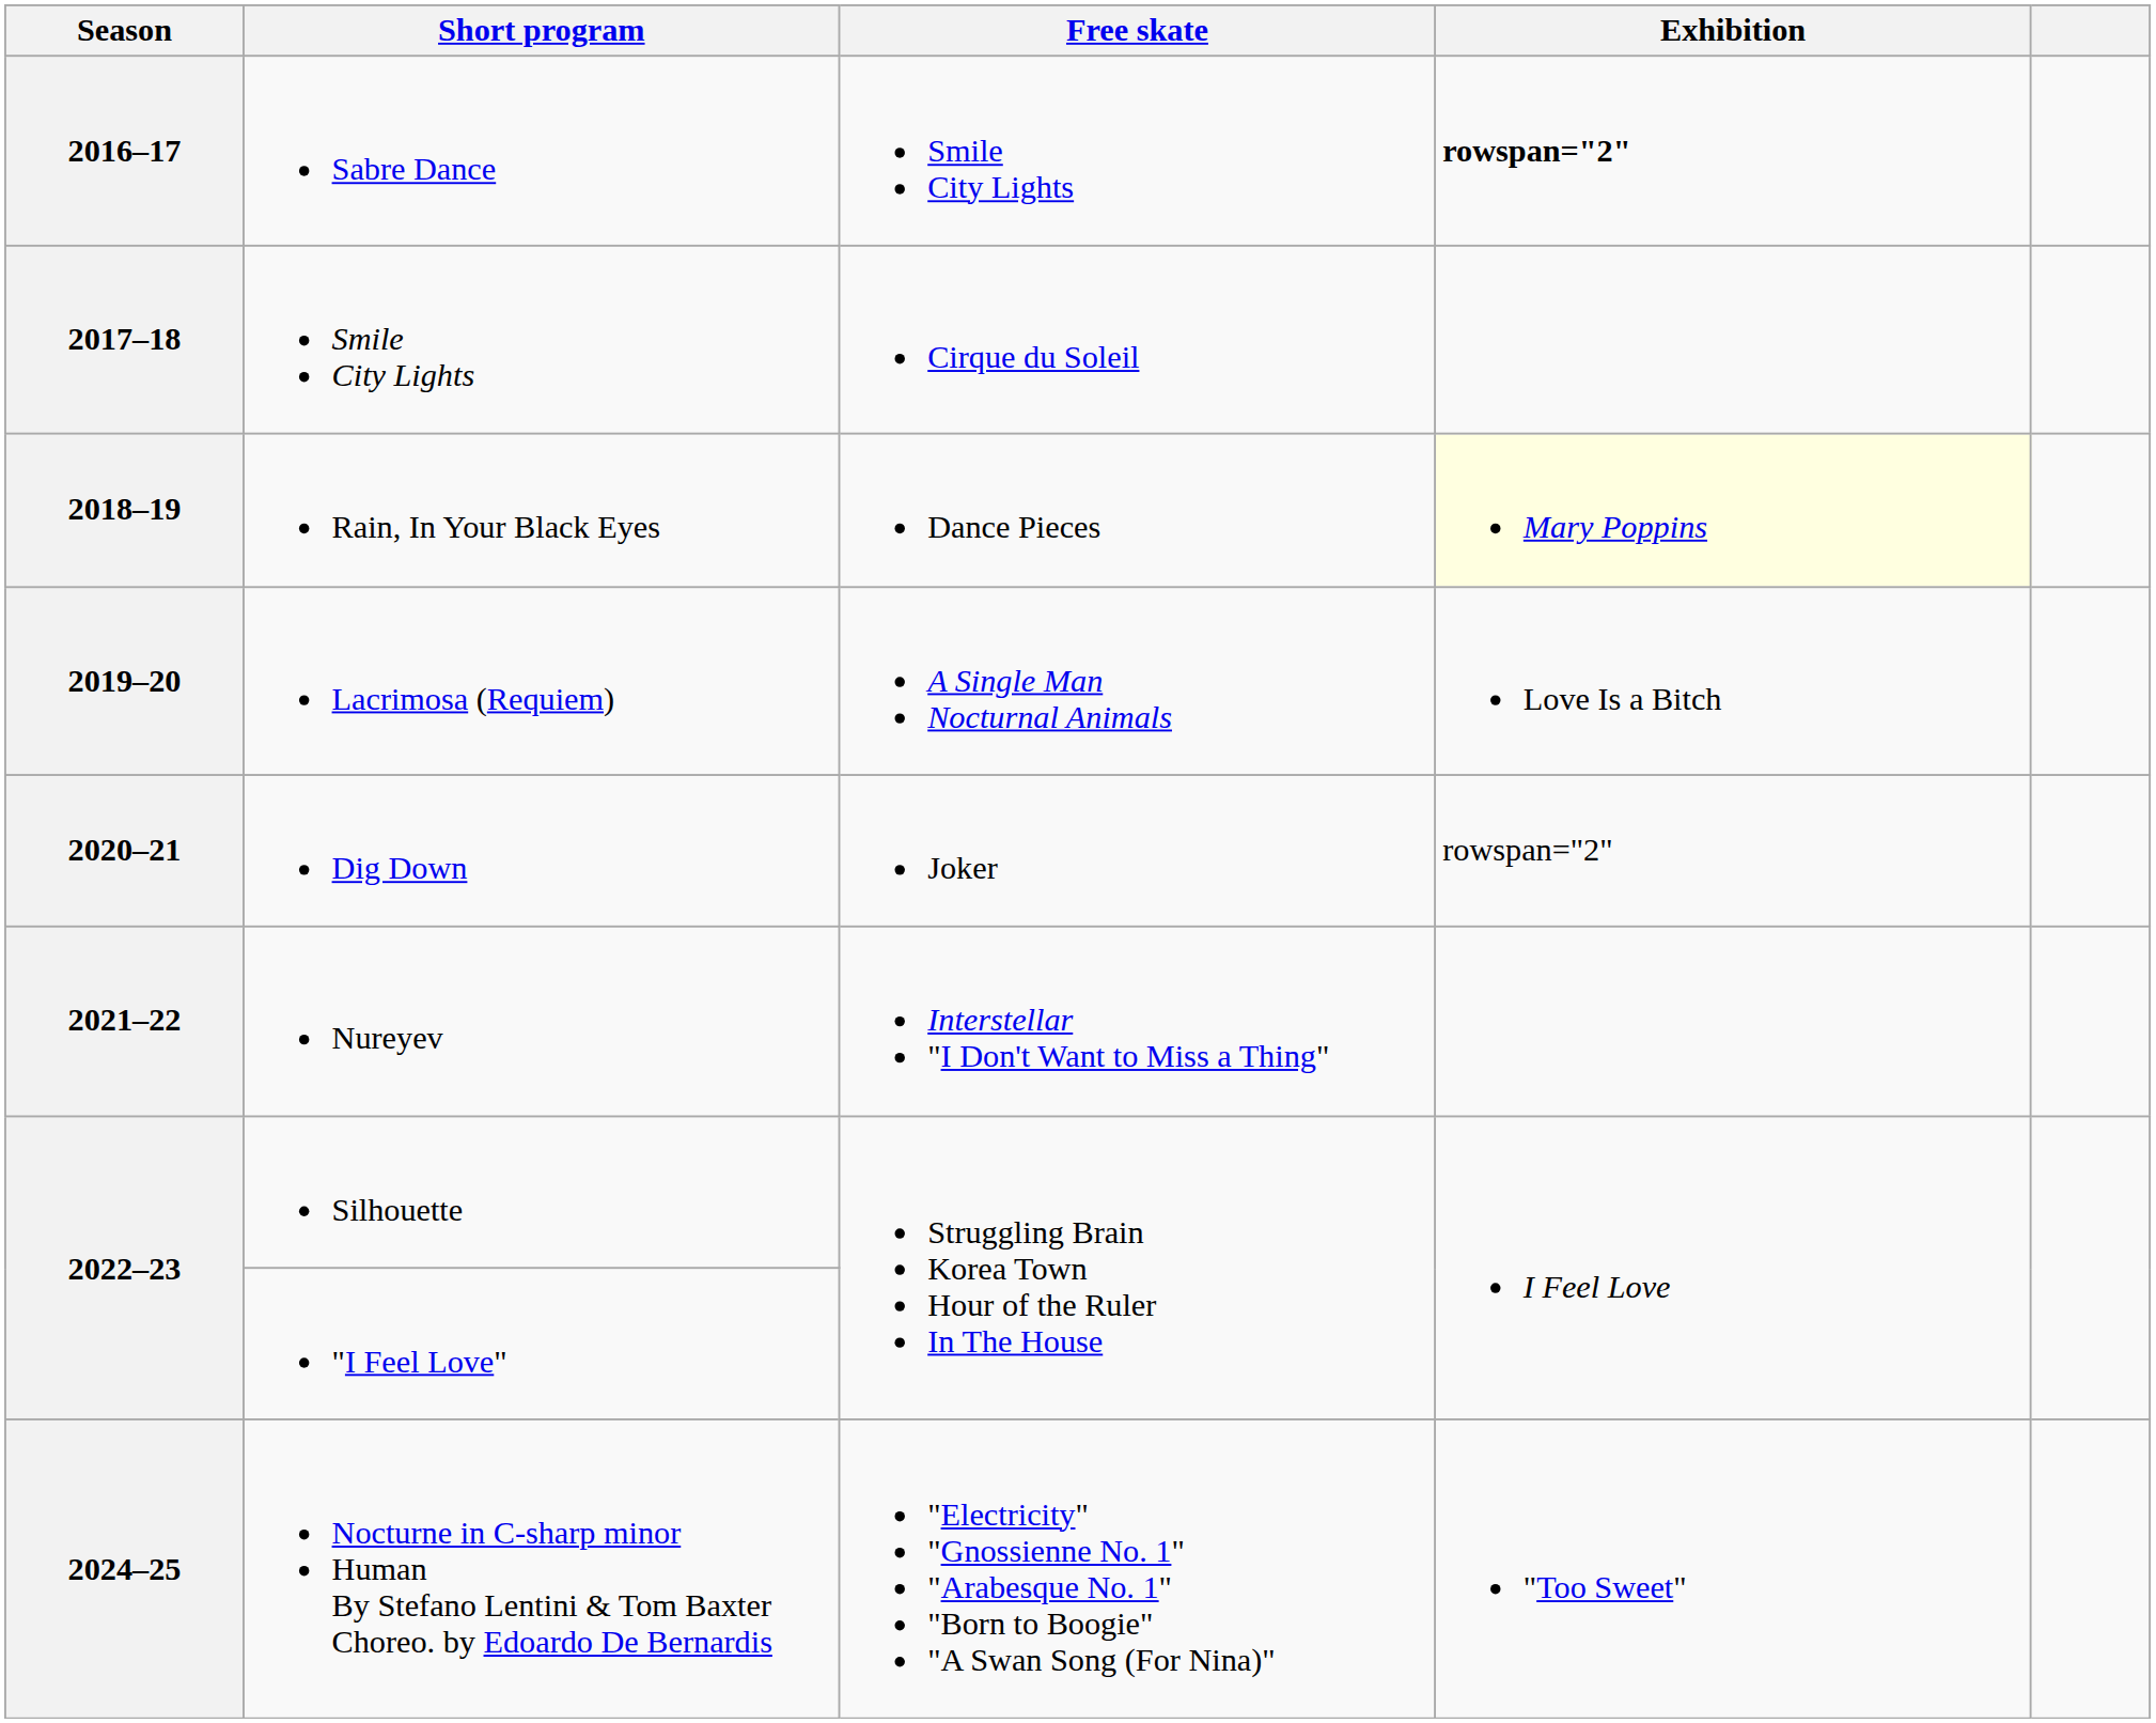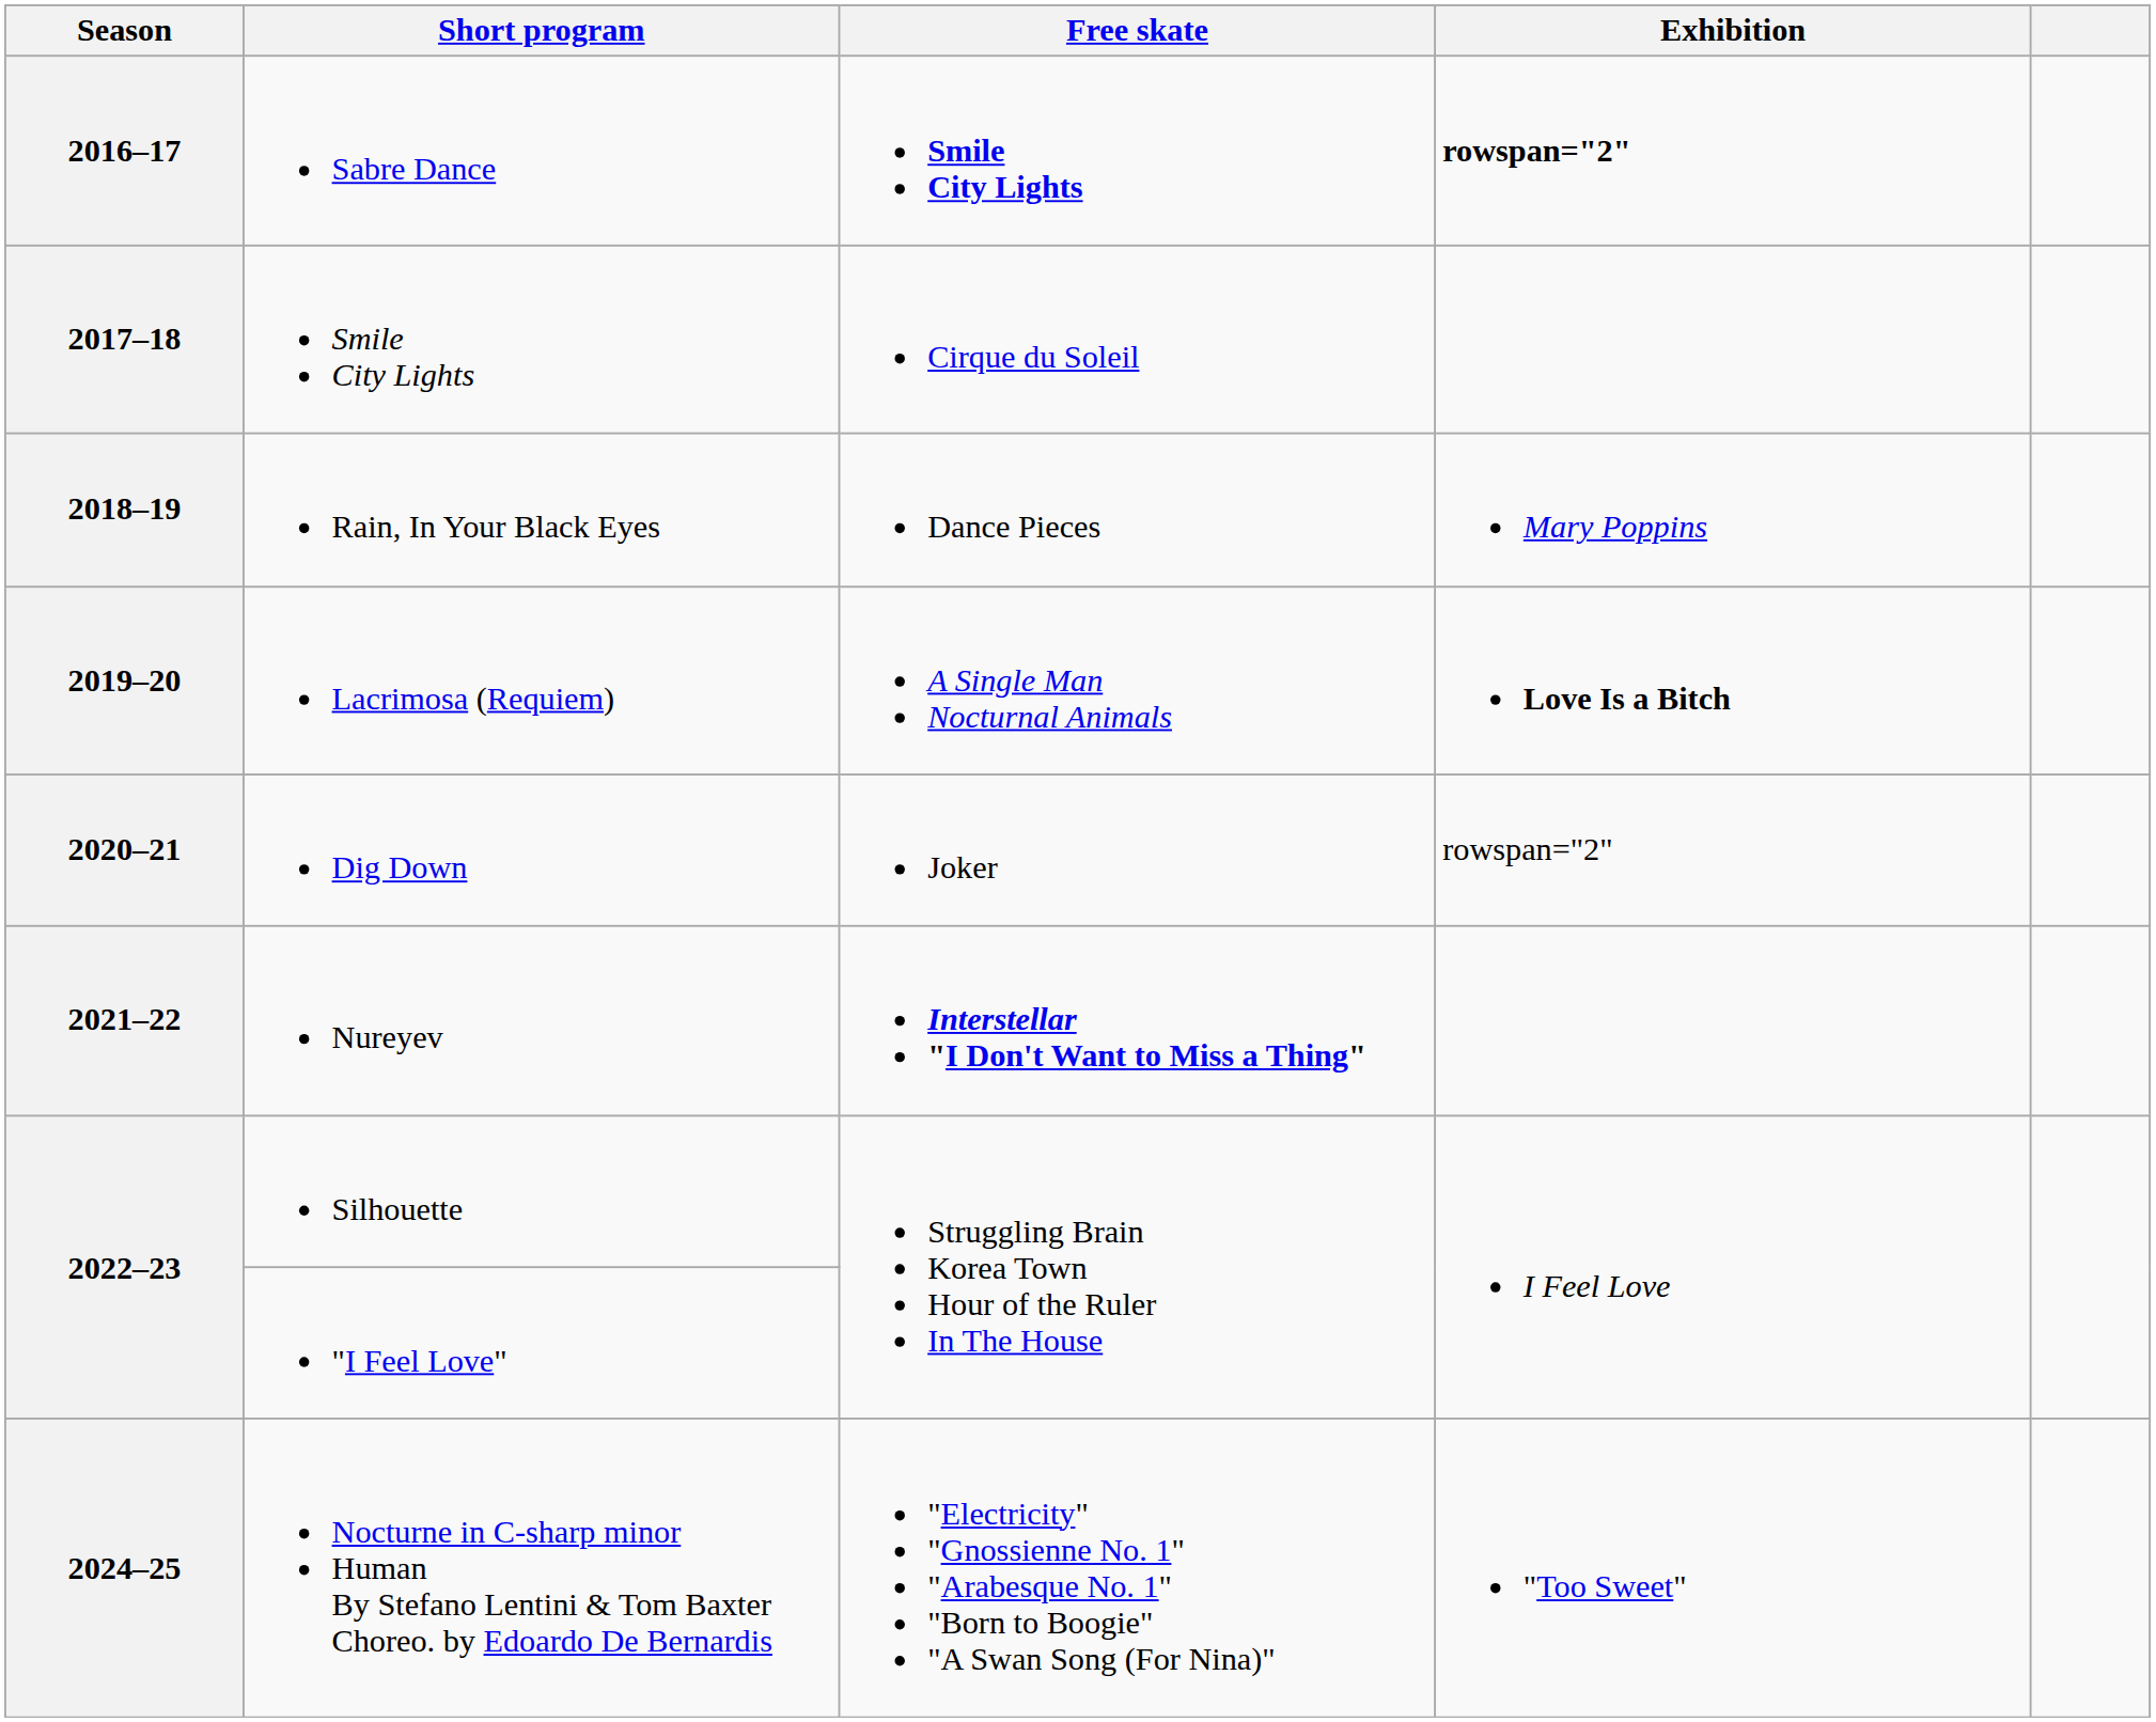Sabre Dance | Free skate: normal -> bold
Rain, In Your Black Eyes | Exhibition: lightyellow background -> no background
Lacrimosa (Requiem) | Exhibition: normal -> bold
Nureyev | Free skate: normal -> bold
